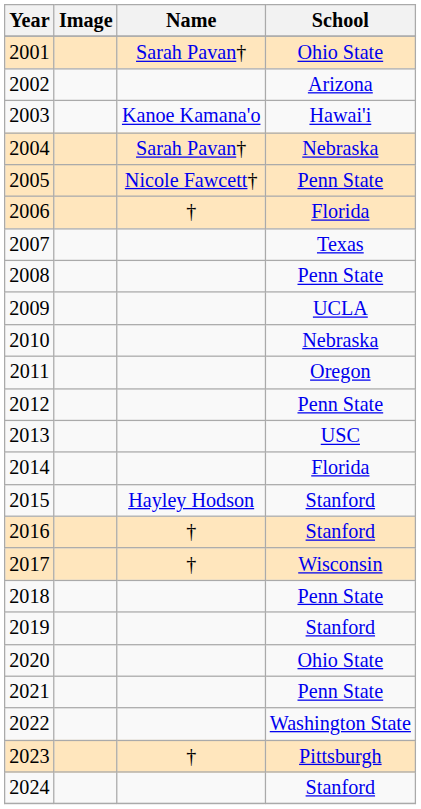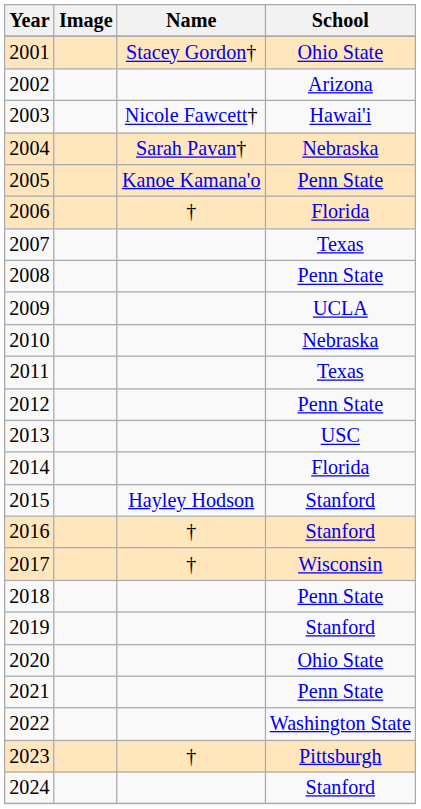2001 | Name: Sarah Pavan† -> Stacey Gordon†
2003 | Name: Kanoe Kamana'o -> Nicole Fawcett†
2005 | Name: Nicole Fawcett† -> Kanoe Kamana'o
2011 | School: Oregon -> Texas
